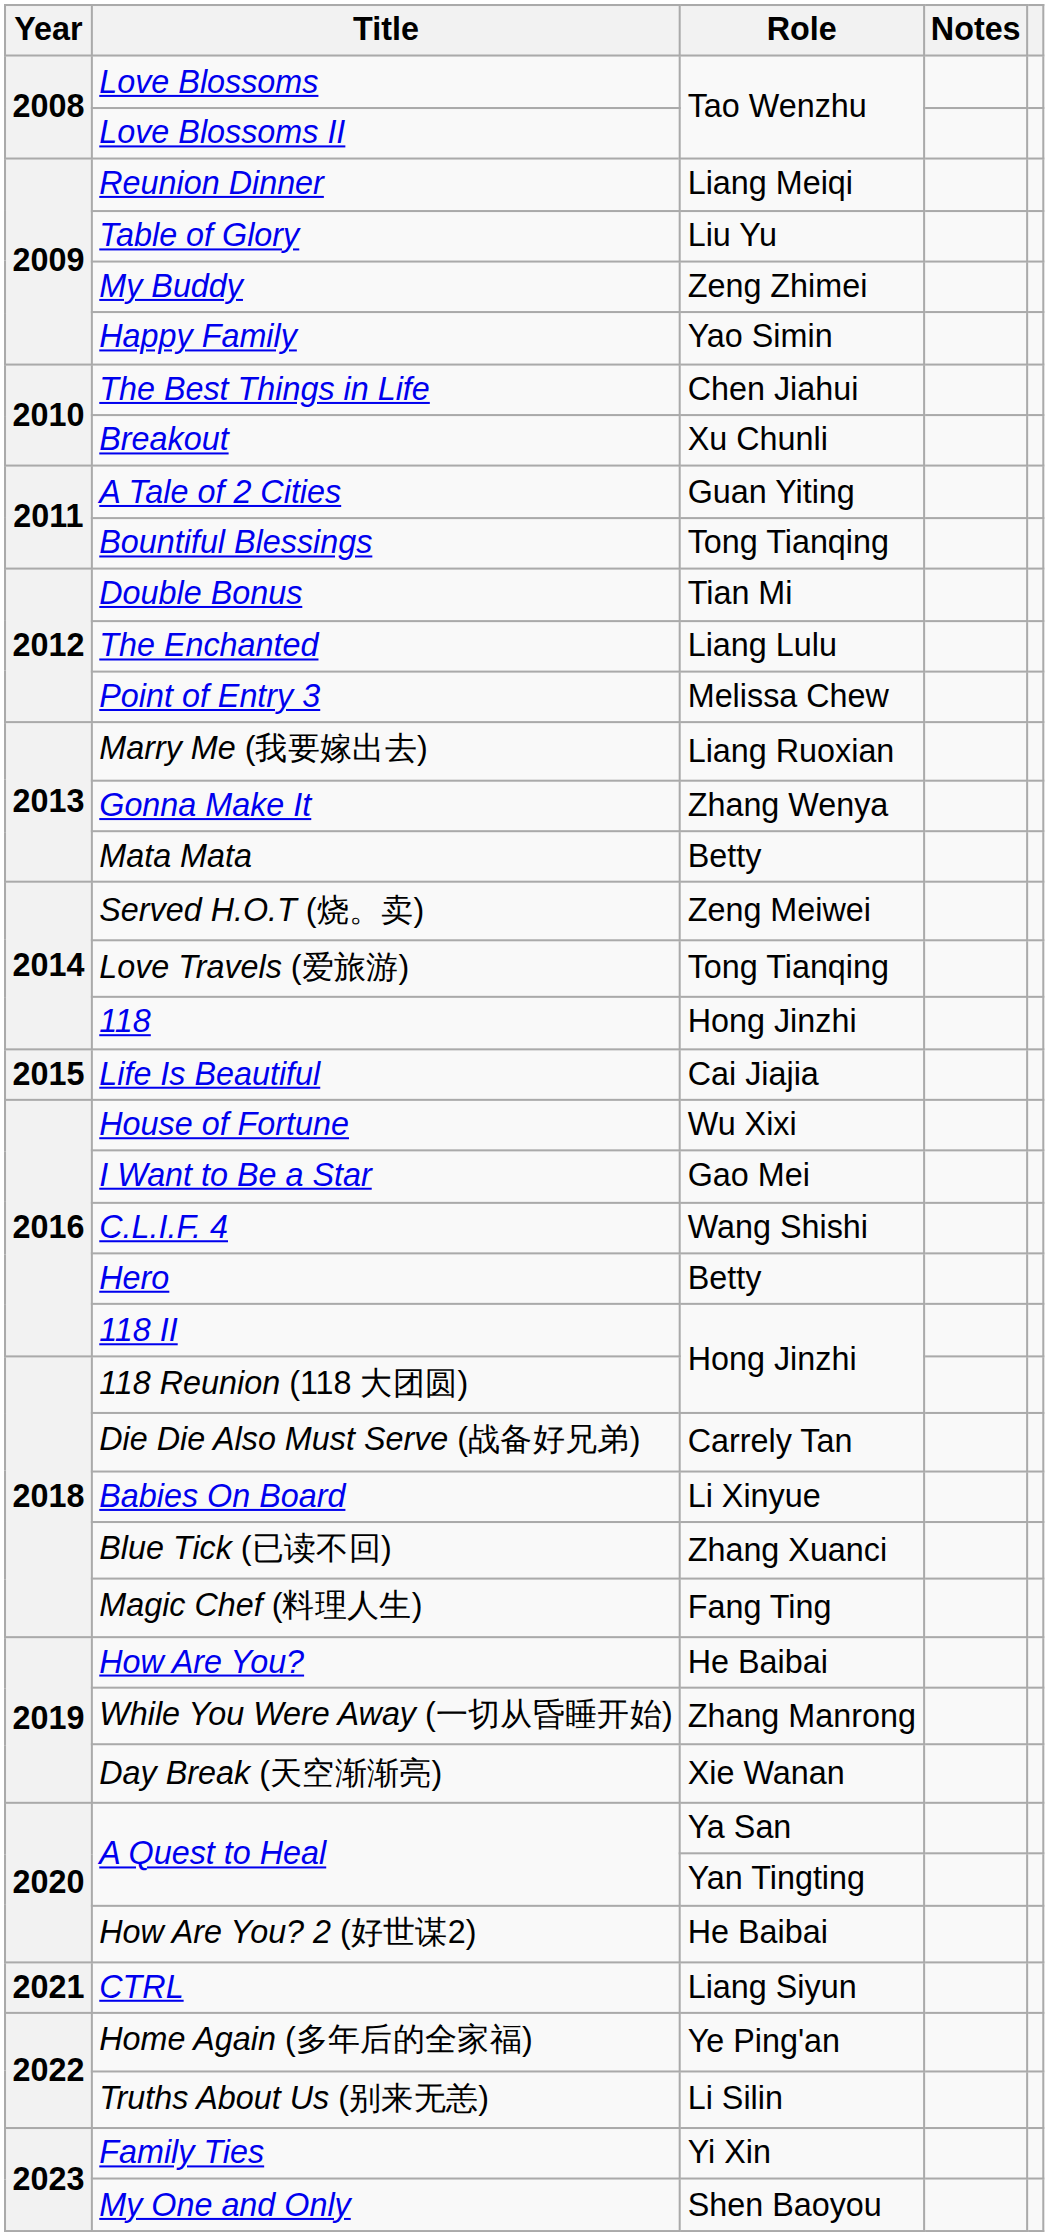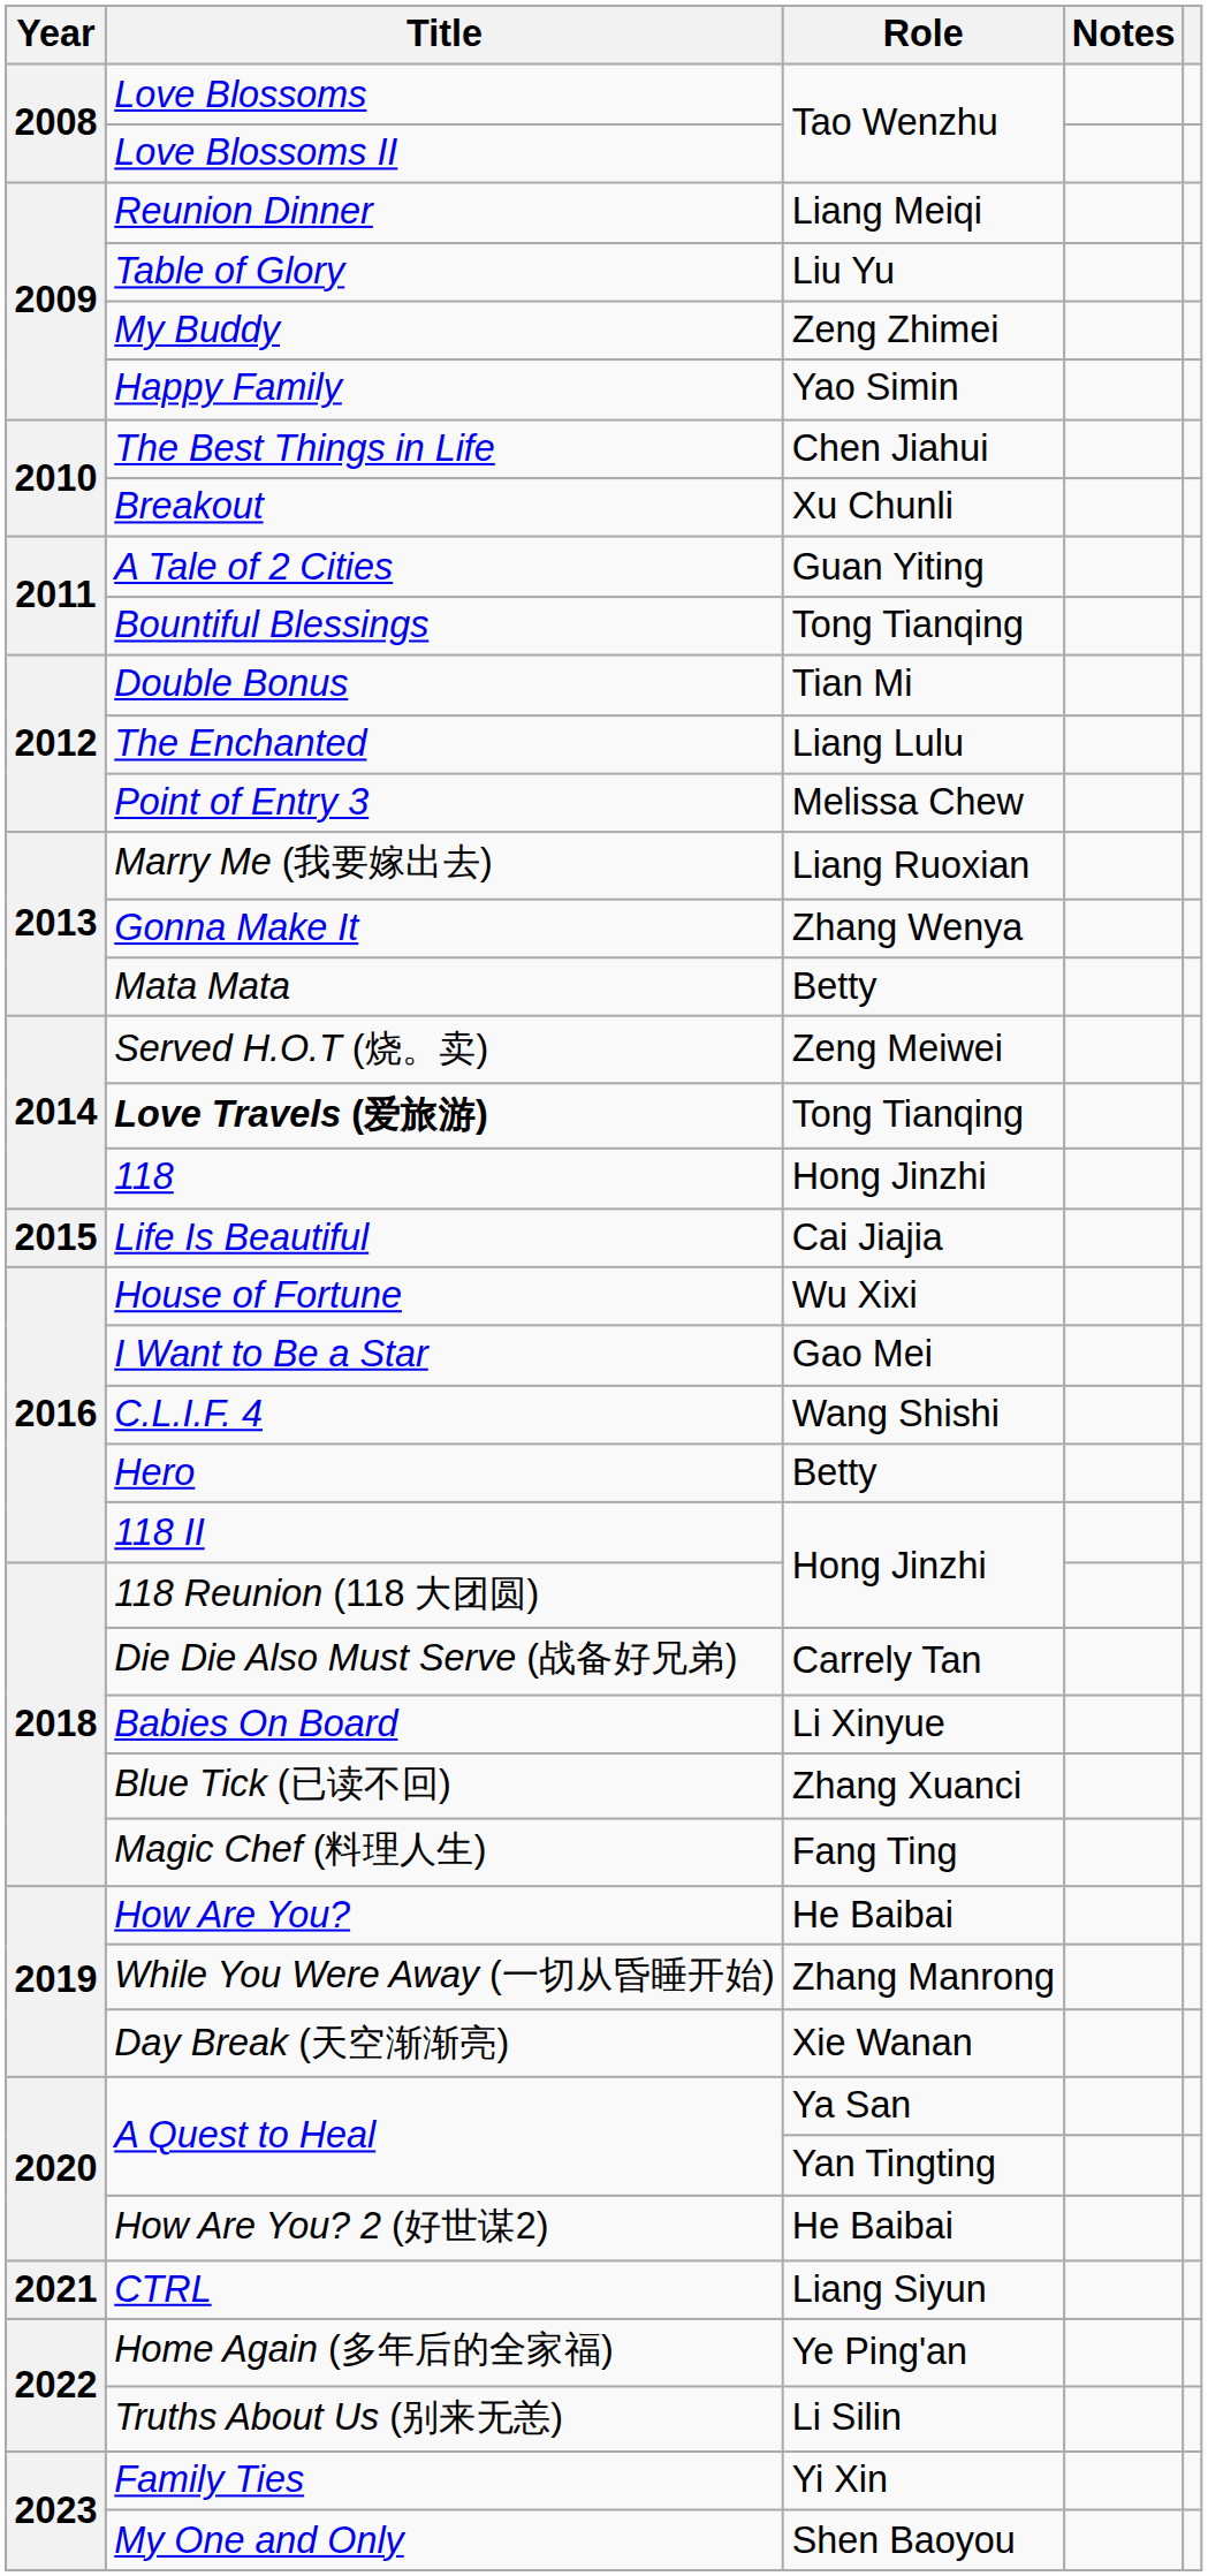Love Travels (爱旅游) | Title: normal -> bold
